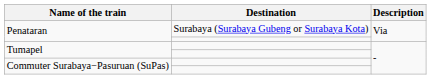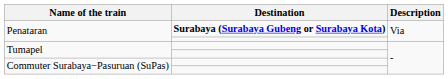Penataran / Surabaya (Surabaya Gubeng or Surabaya Kota) | Destination: normal -> bold
